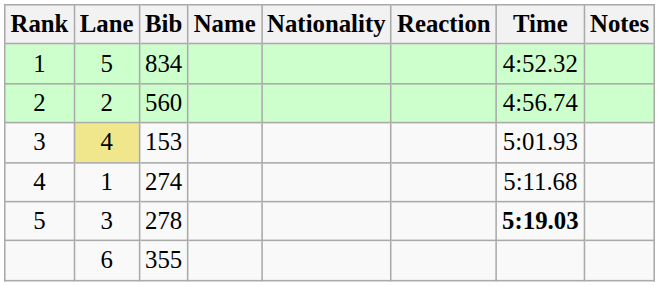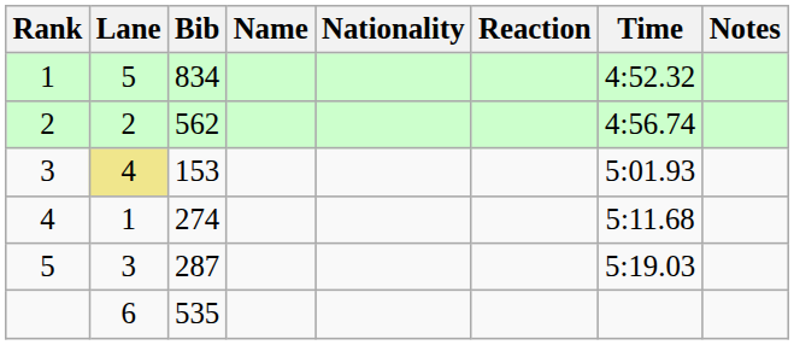row 3 | Bib: 560 -> 562
row 6 | Bib: 278 -> 287
row 6 | Time: bold -> normal
row 7 | Bib: 355 -> 535
